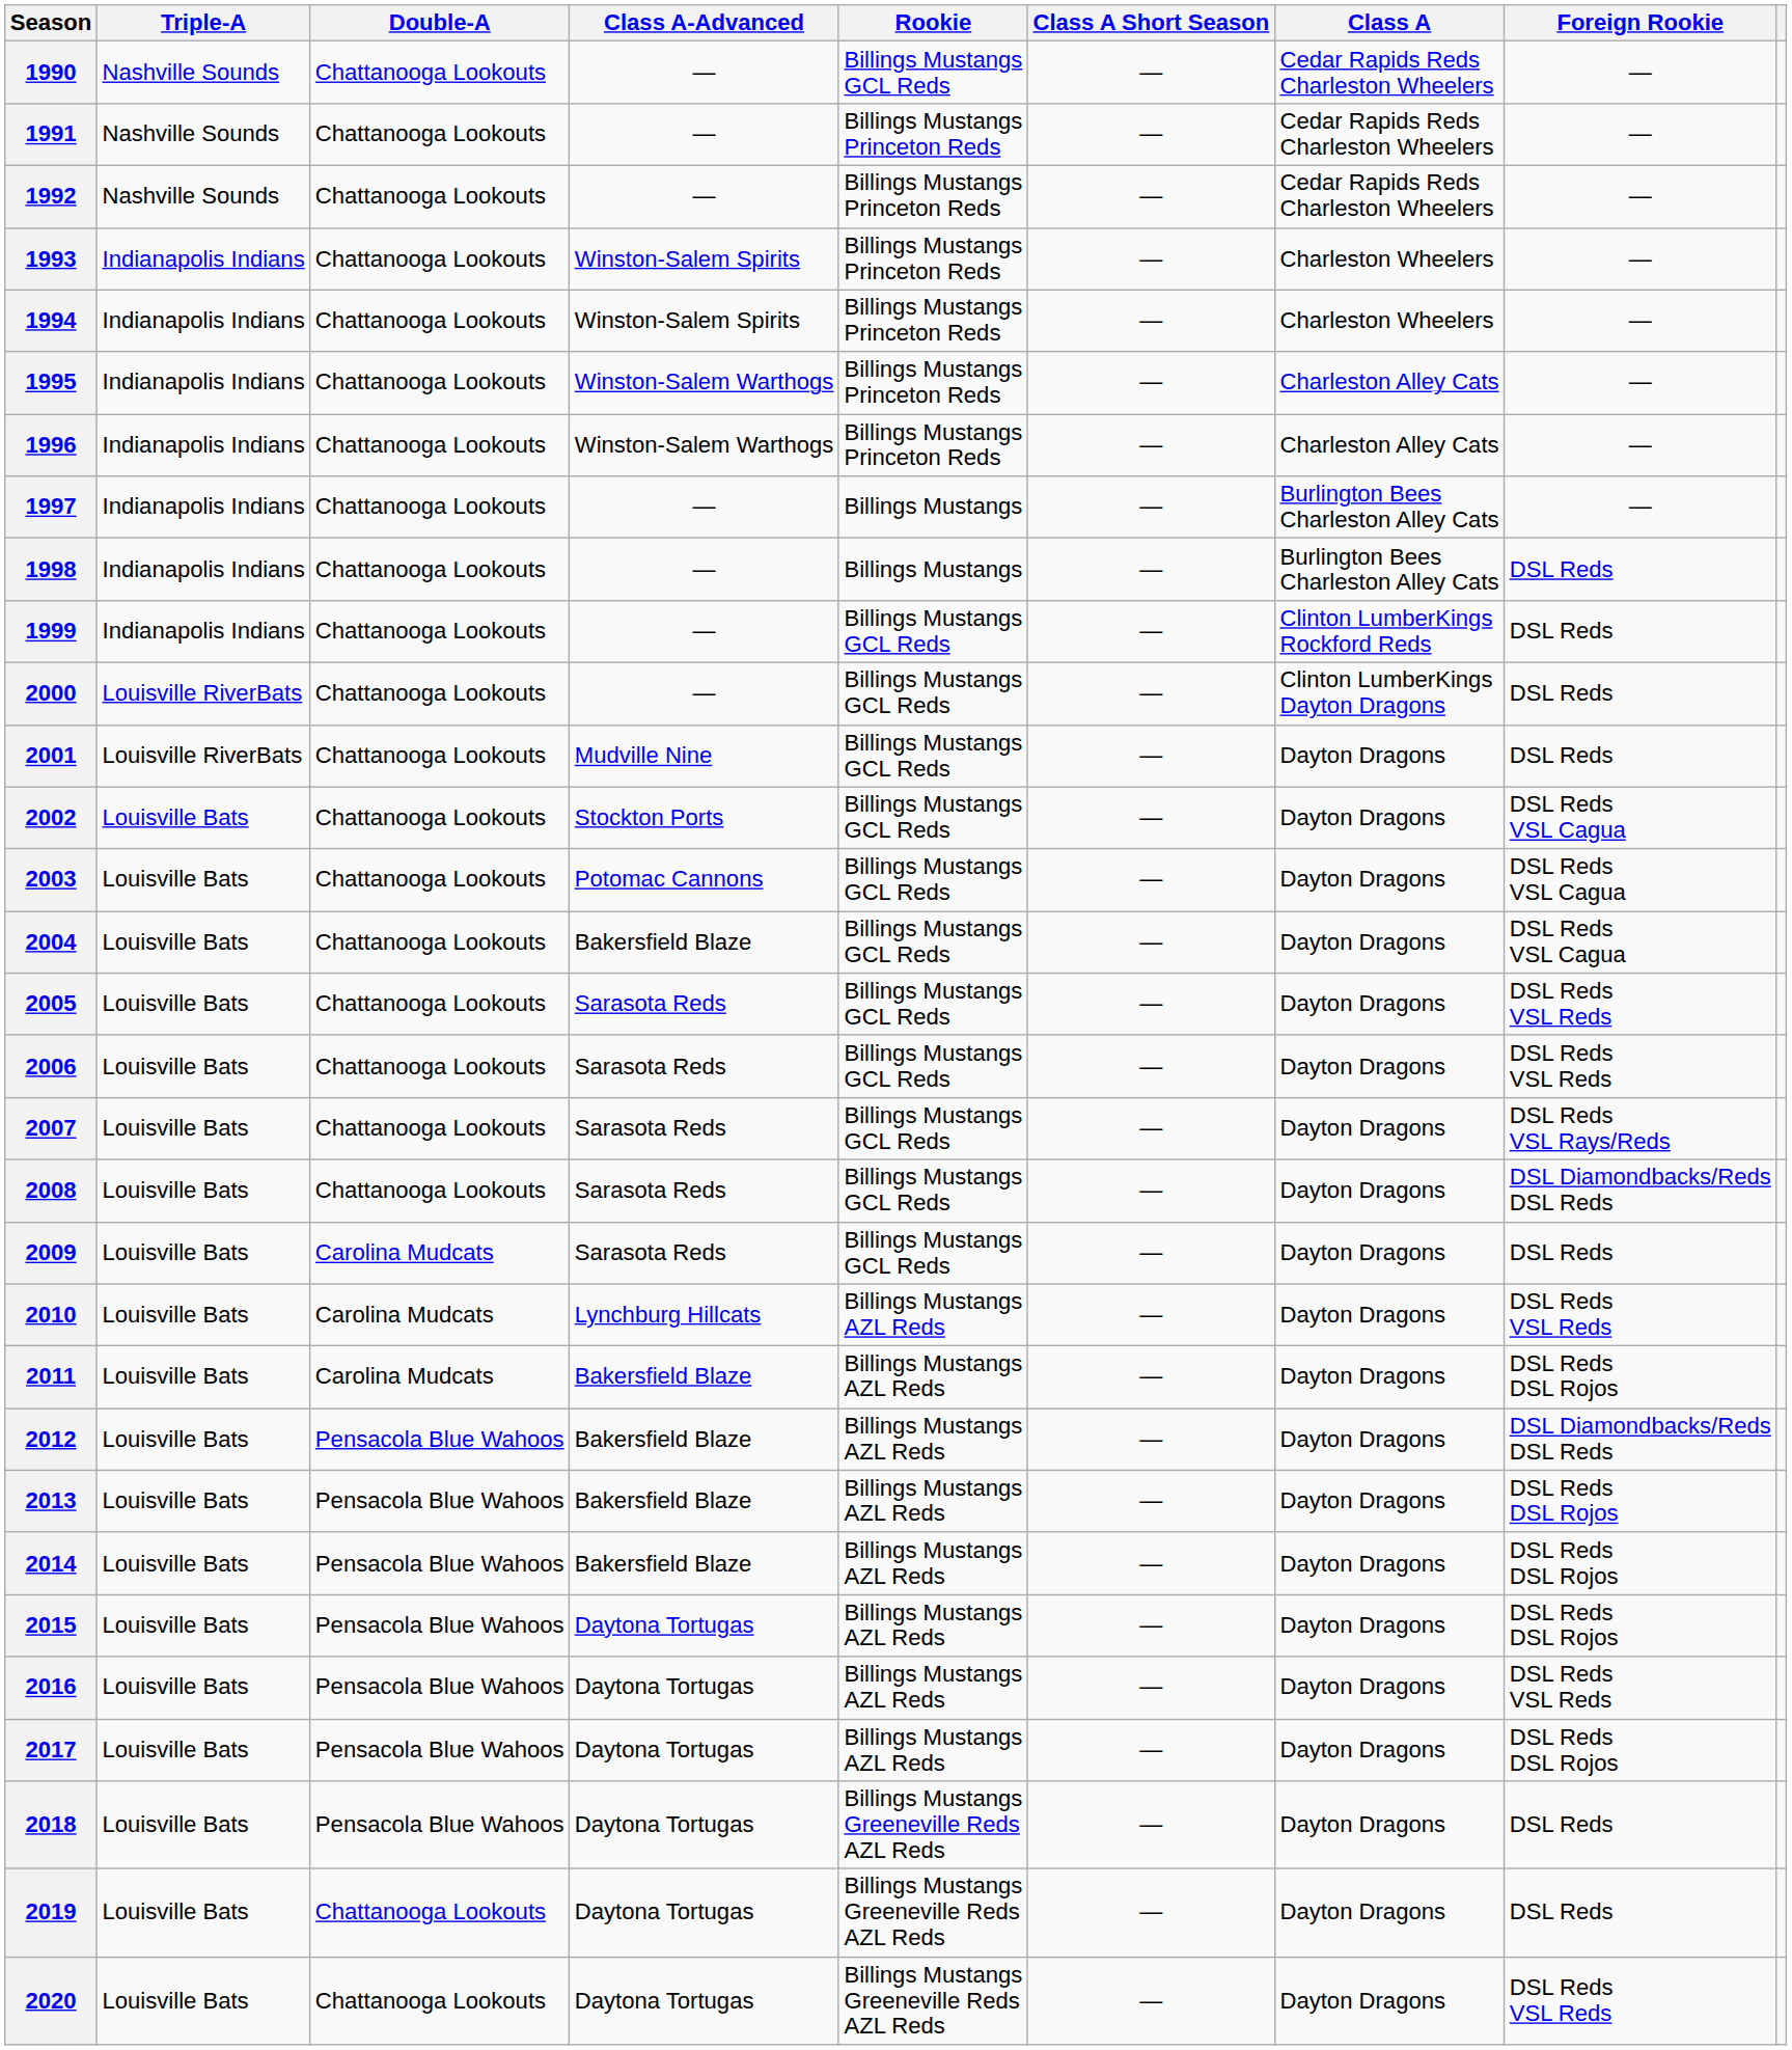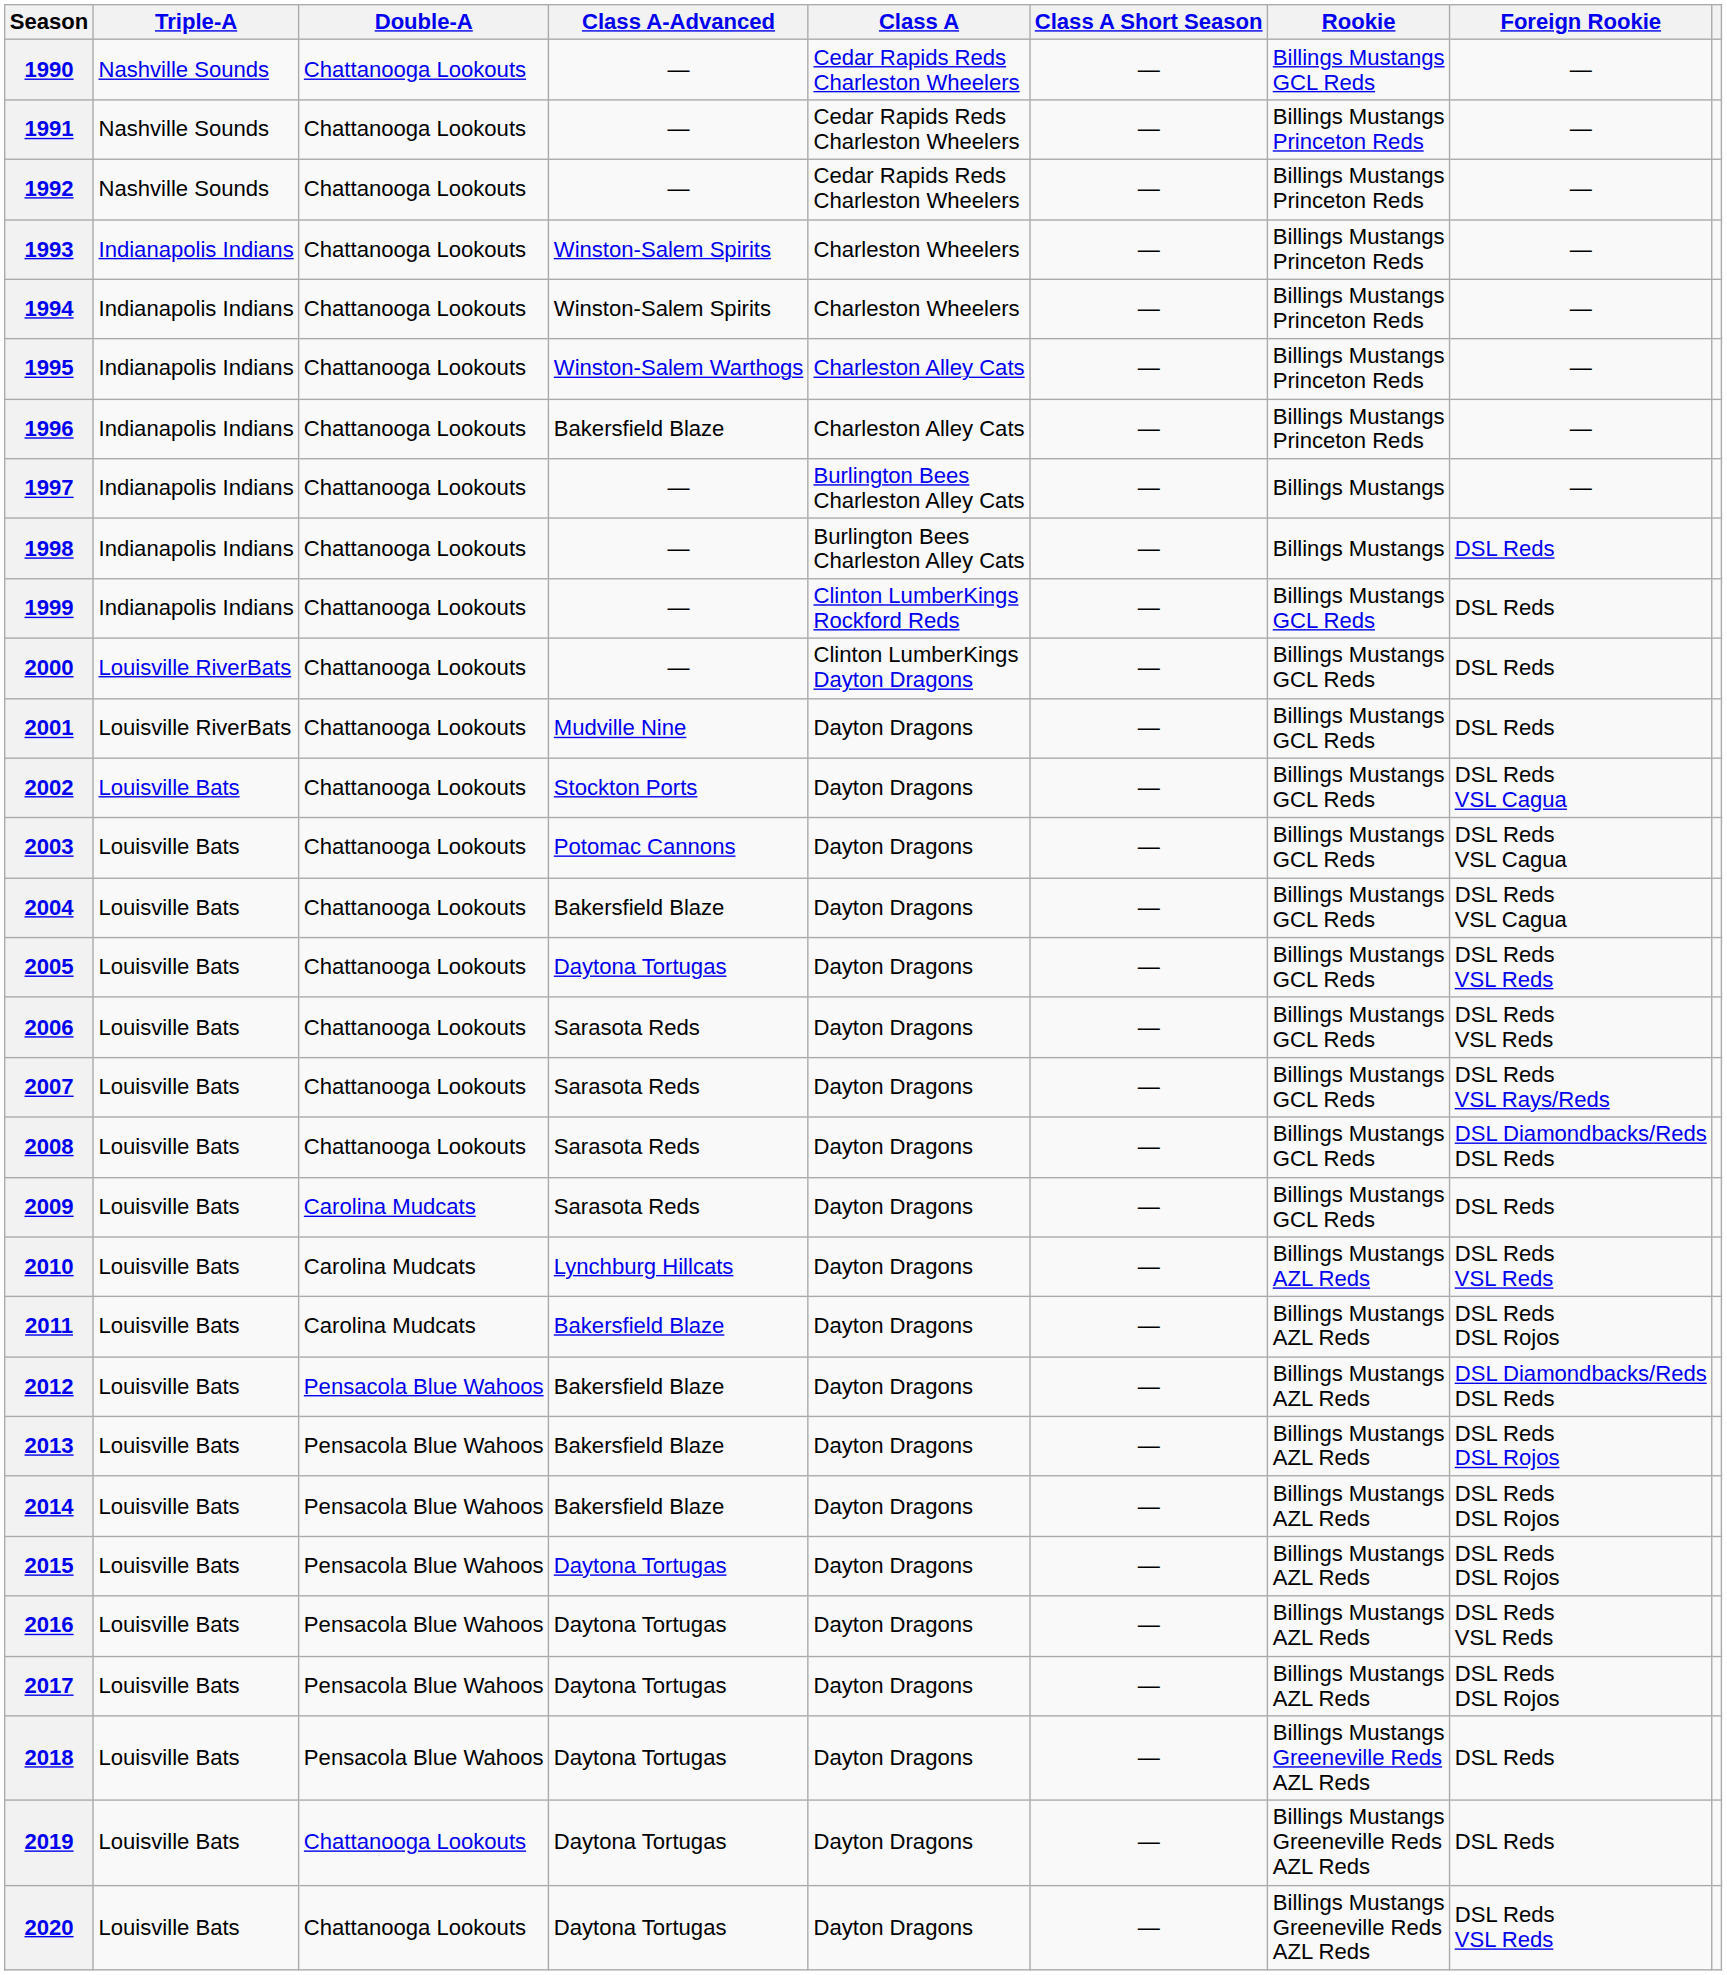columns swapped: Class A <-> Rookie
1996 | Class A-Advanced: Winston-Salem Warthogs -> Bakersfield Blaze
2005 | Class A-Advanced: Sarasota Reds -> Daytona Tortugas
